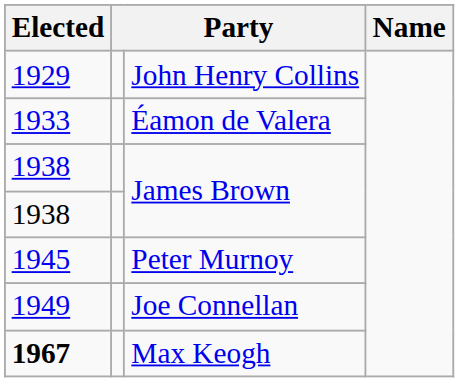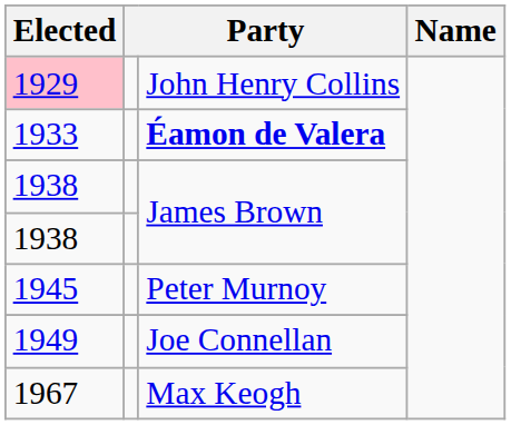1929 | Elected: no background -> pink background
1933 | column 3: normal -> bold
1967 | Elected: bold -> normal
